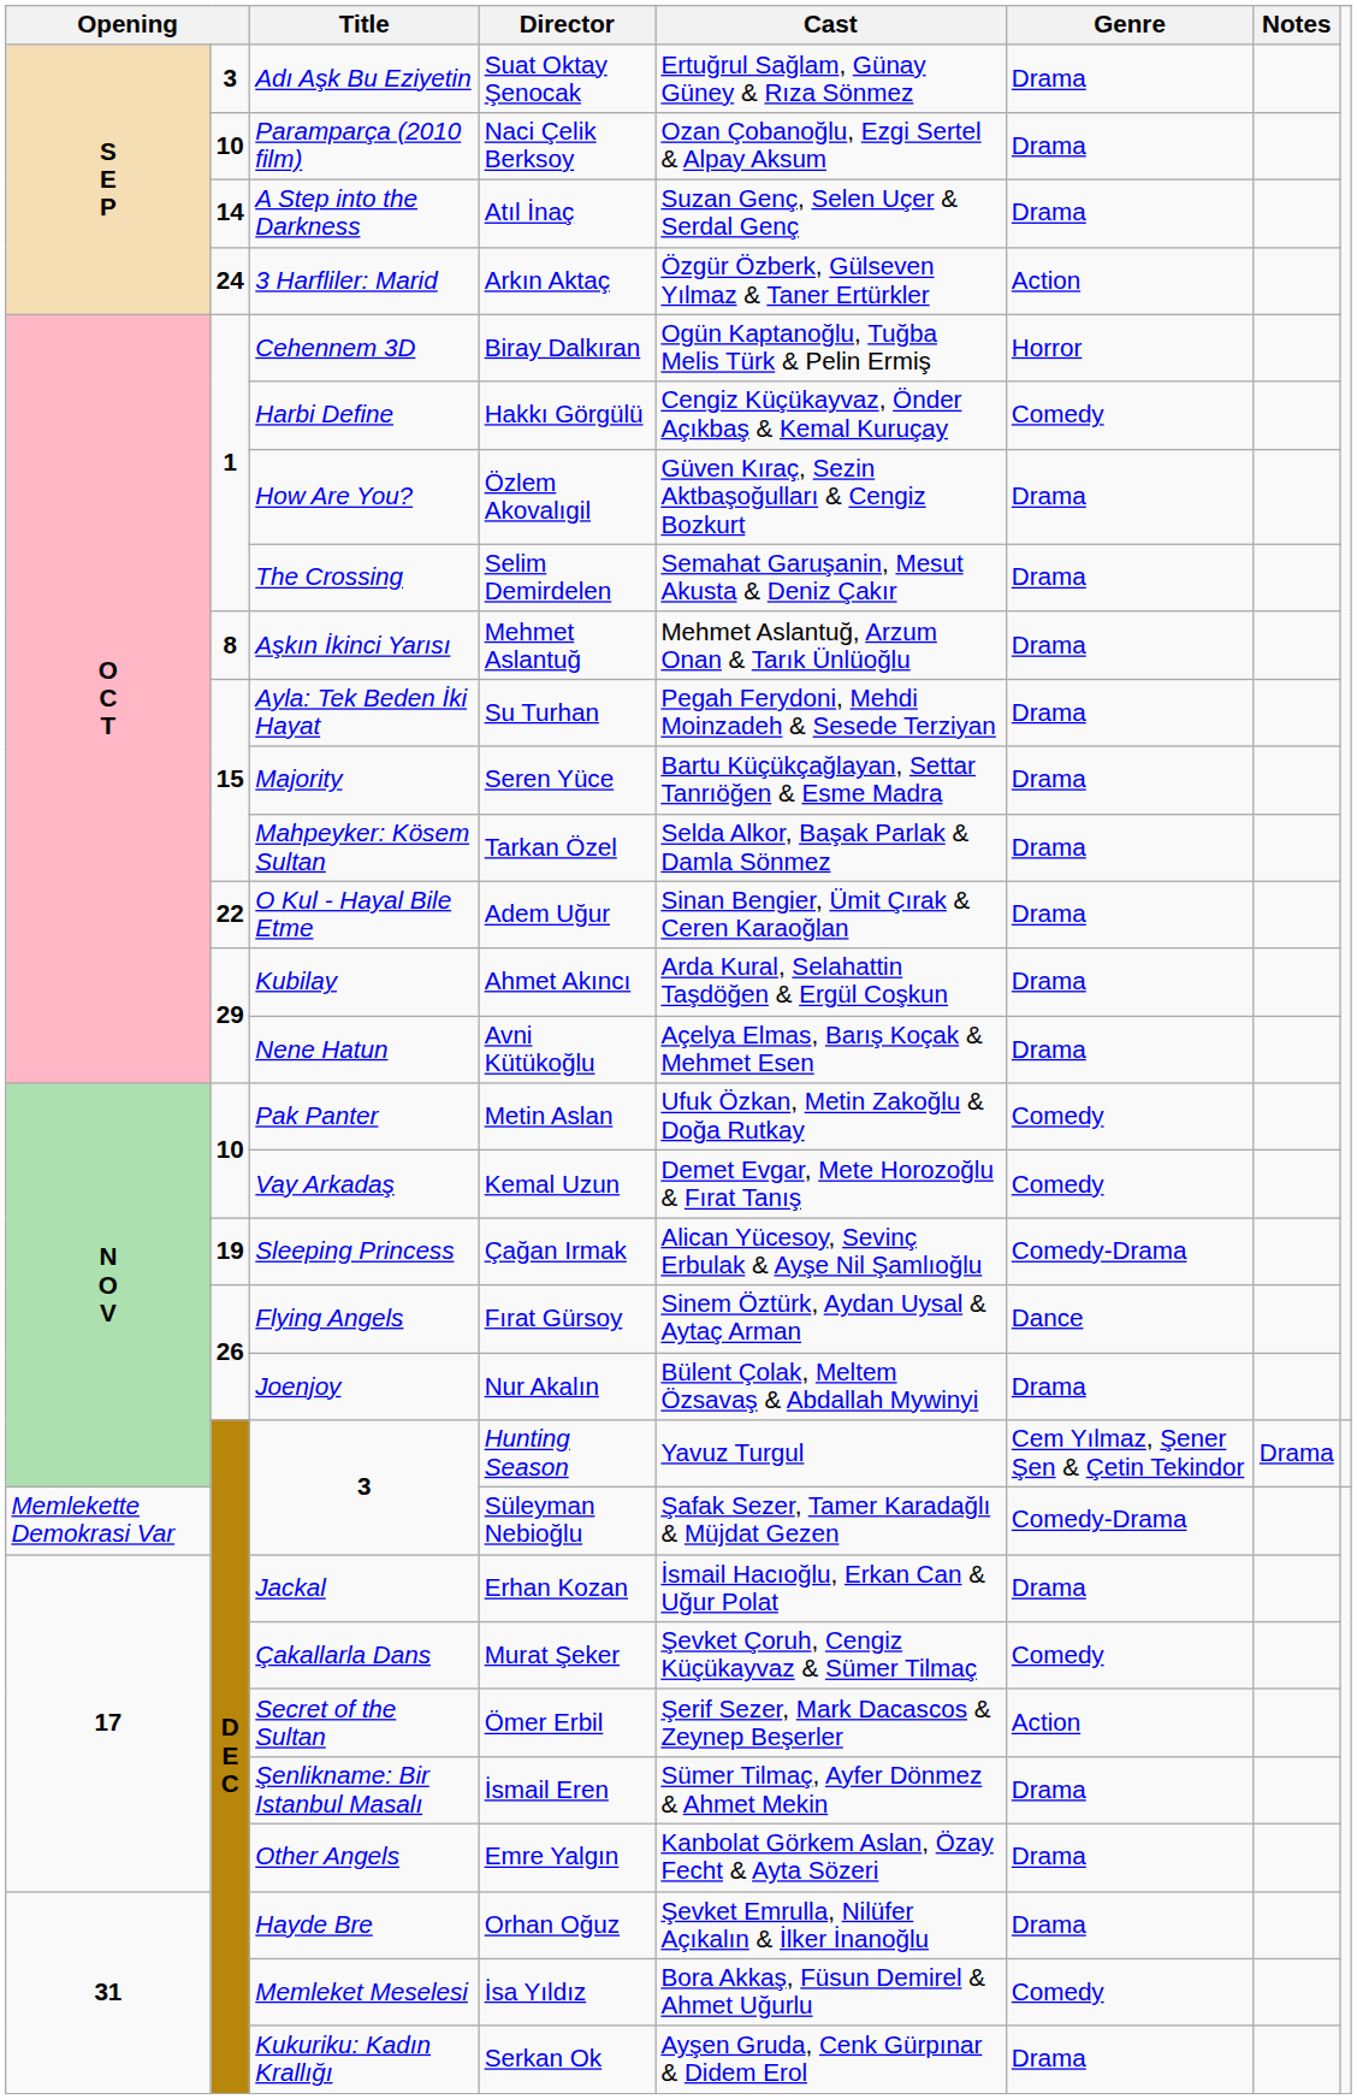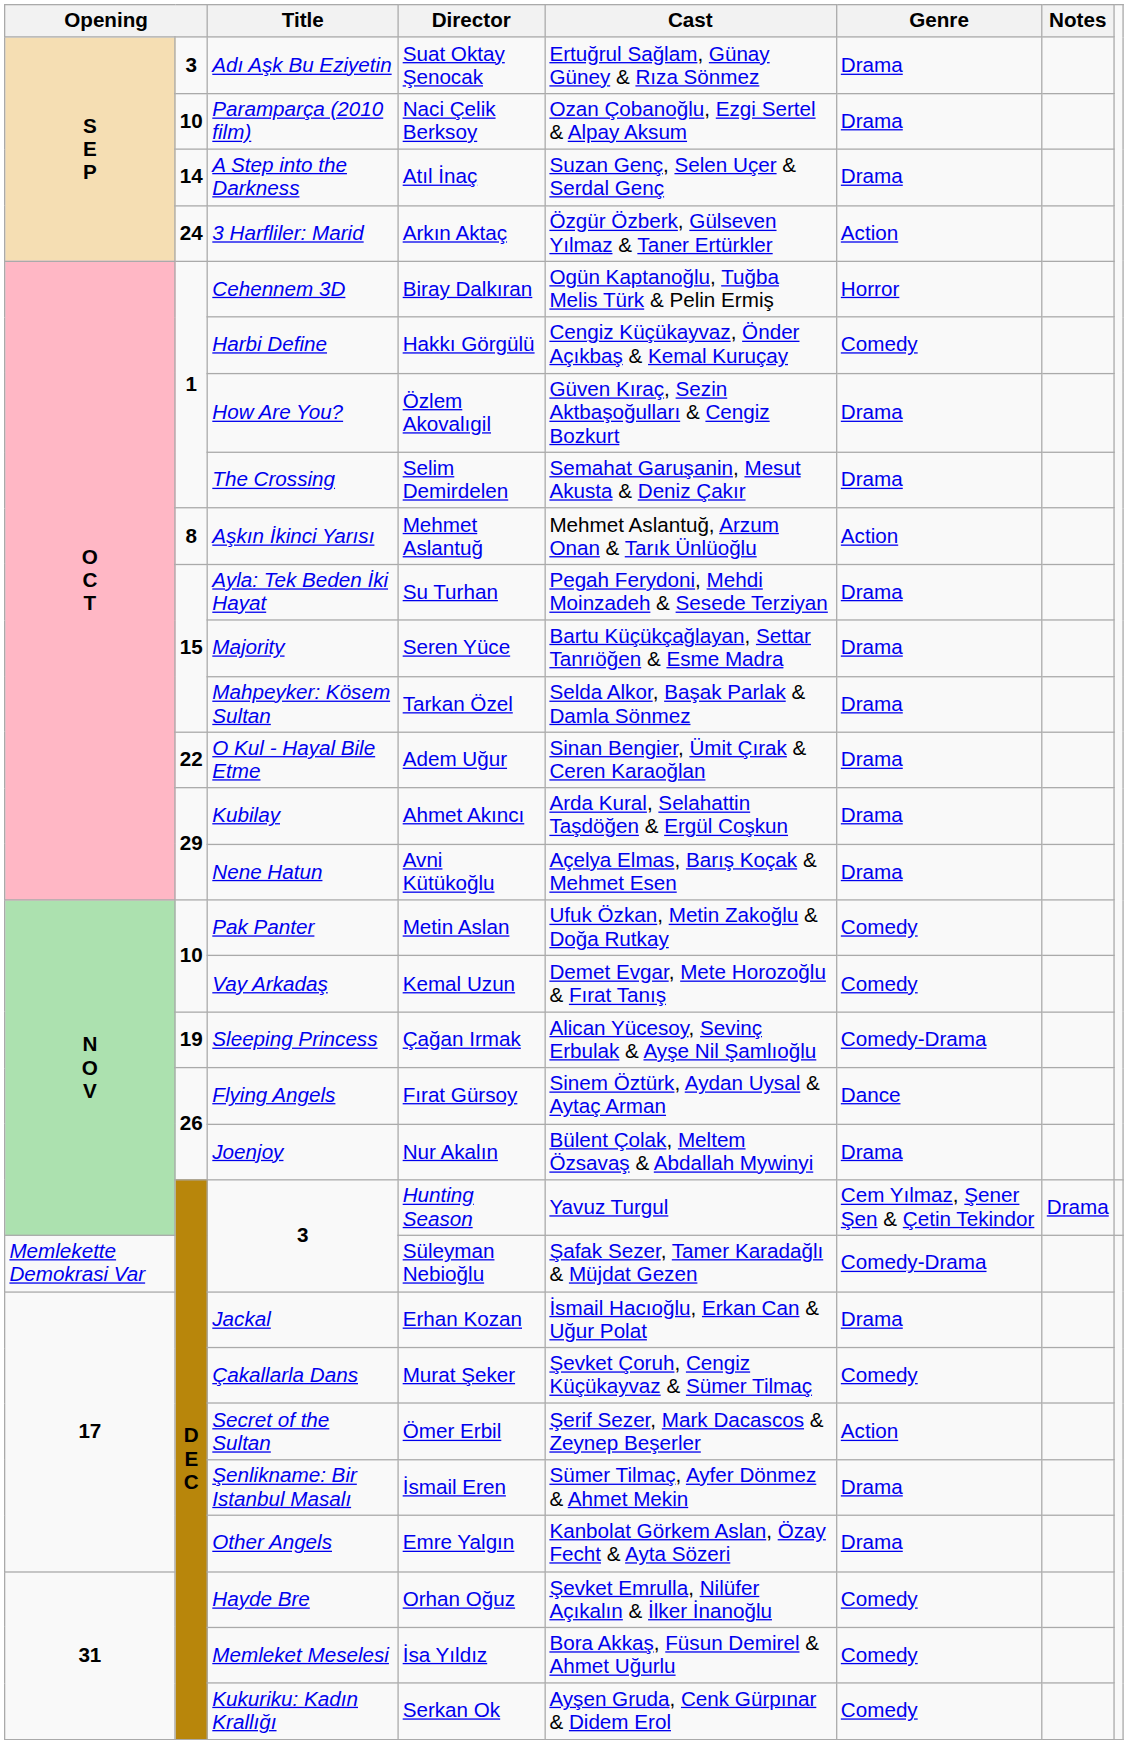Mehmet Aslantuğ | Genre: Drama -> Action
Orhan Oğuz | Genre: Drama -> Comedy
Serkan Ok | Genre: Drama -> Comedy
